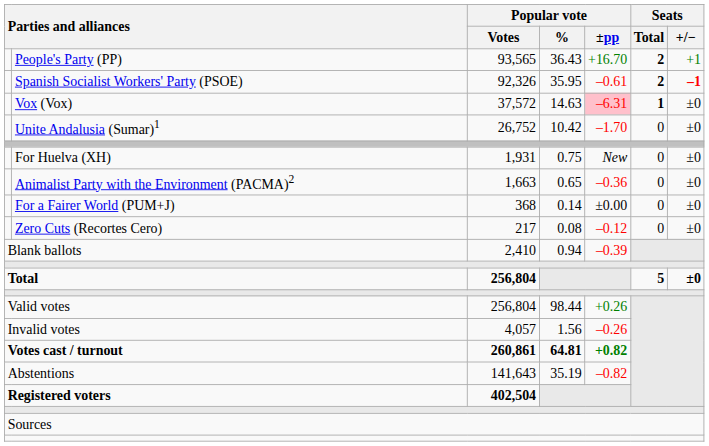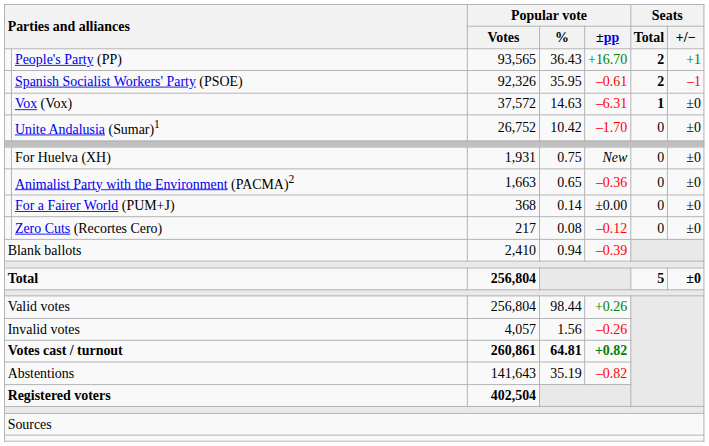Spanish Socialist Workers' Party (PSOE) | Seats / +/−: bold -> normal
Vox (Vox) | Popular vote / ±pp: pink background -> no background
